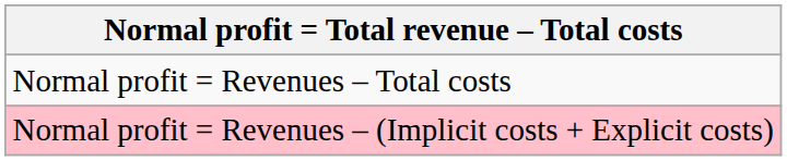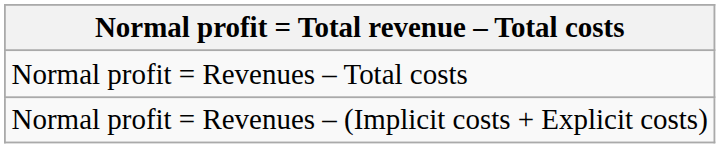row 3 | column 1: pink background -> no background
